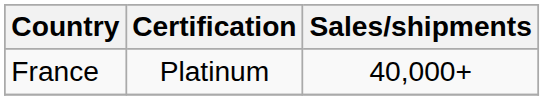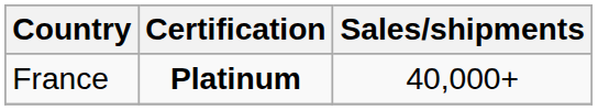France | Certification: normal -> bold
